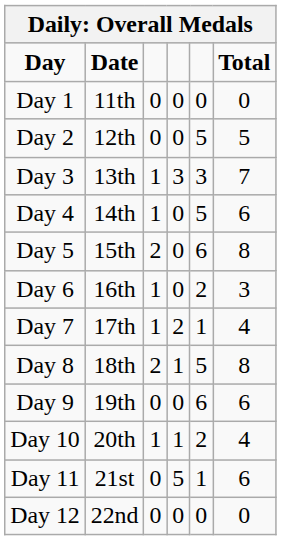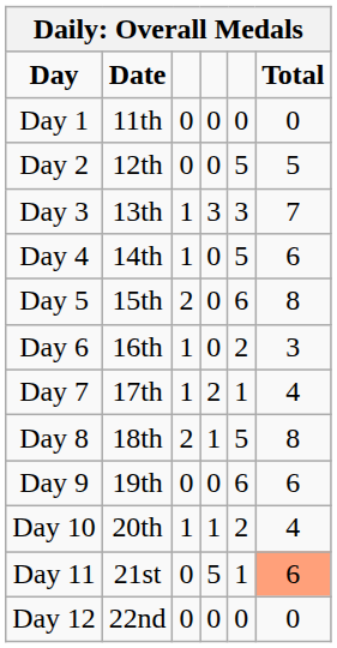Day 11 | Total: no background -> lightsalmon background
